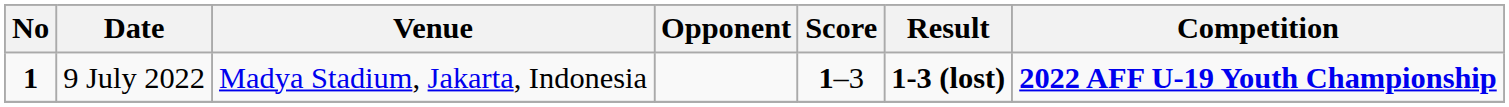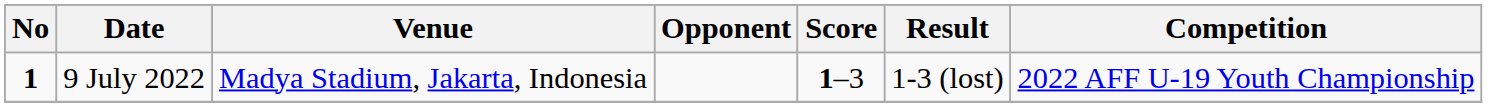9 July 2022 | Result: bold -> normal
9 July 2022 | Competition: bold -> normal
